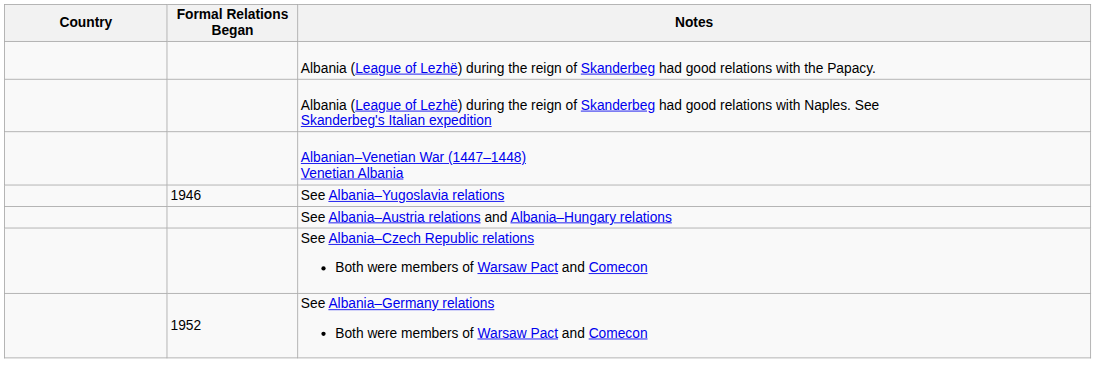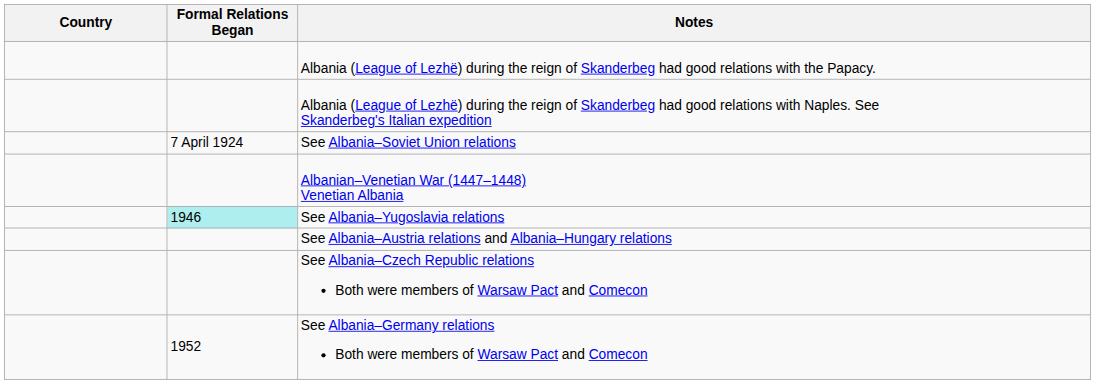+ row: 7 April 1924 | See Albania–Soviet Union relations
See Albania–Yugoslavia relations | Formal Relations Began: no background -> paleturquoise background
